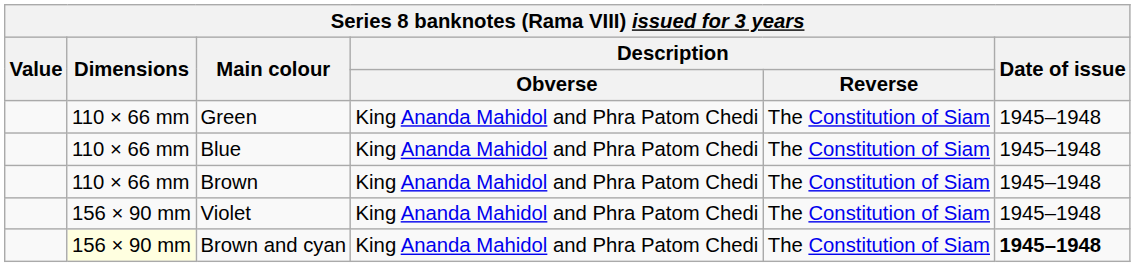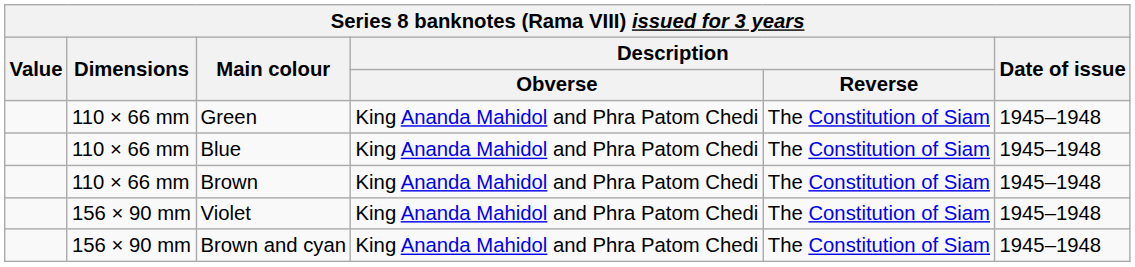Brown and cyan | Dimensions: lightyellow background -> no background
Brown and cyan | Date of issue: bold -> normal
